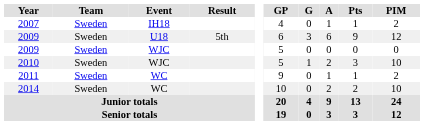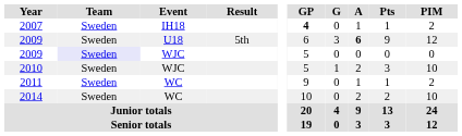2007 | GP: normal -> bold
2009 / U18 | A: normal -> bold
2009 / WJC | Team: no background -> lavender background
